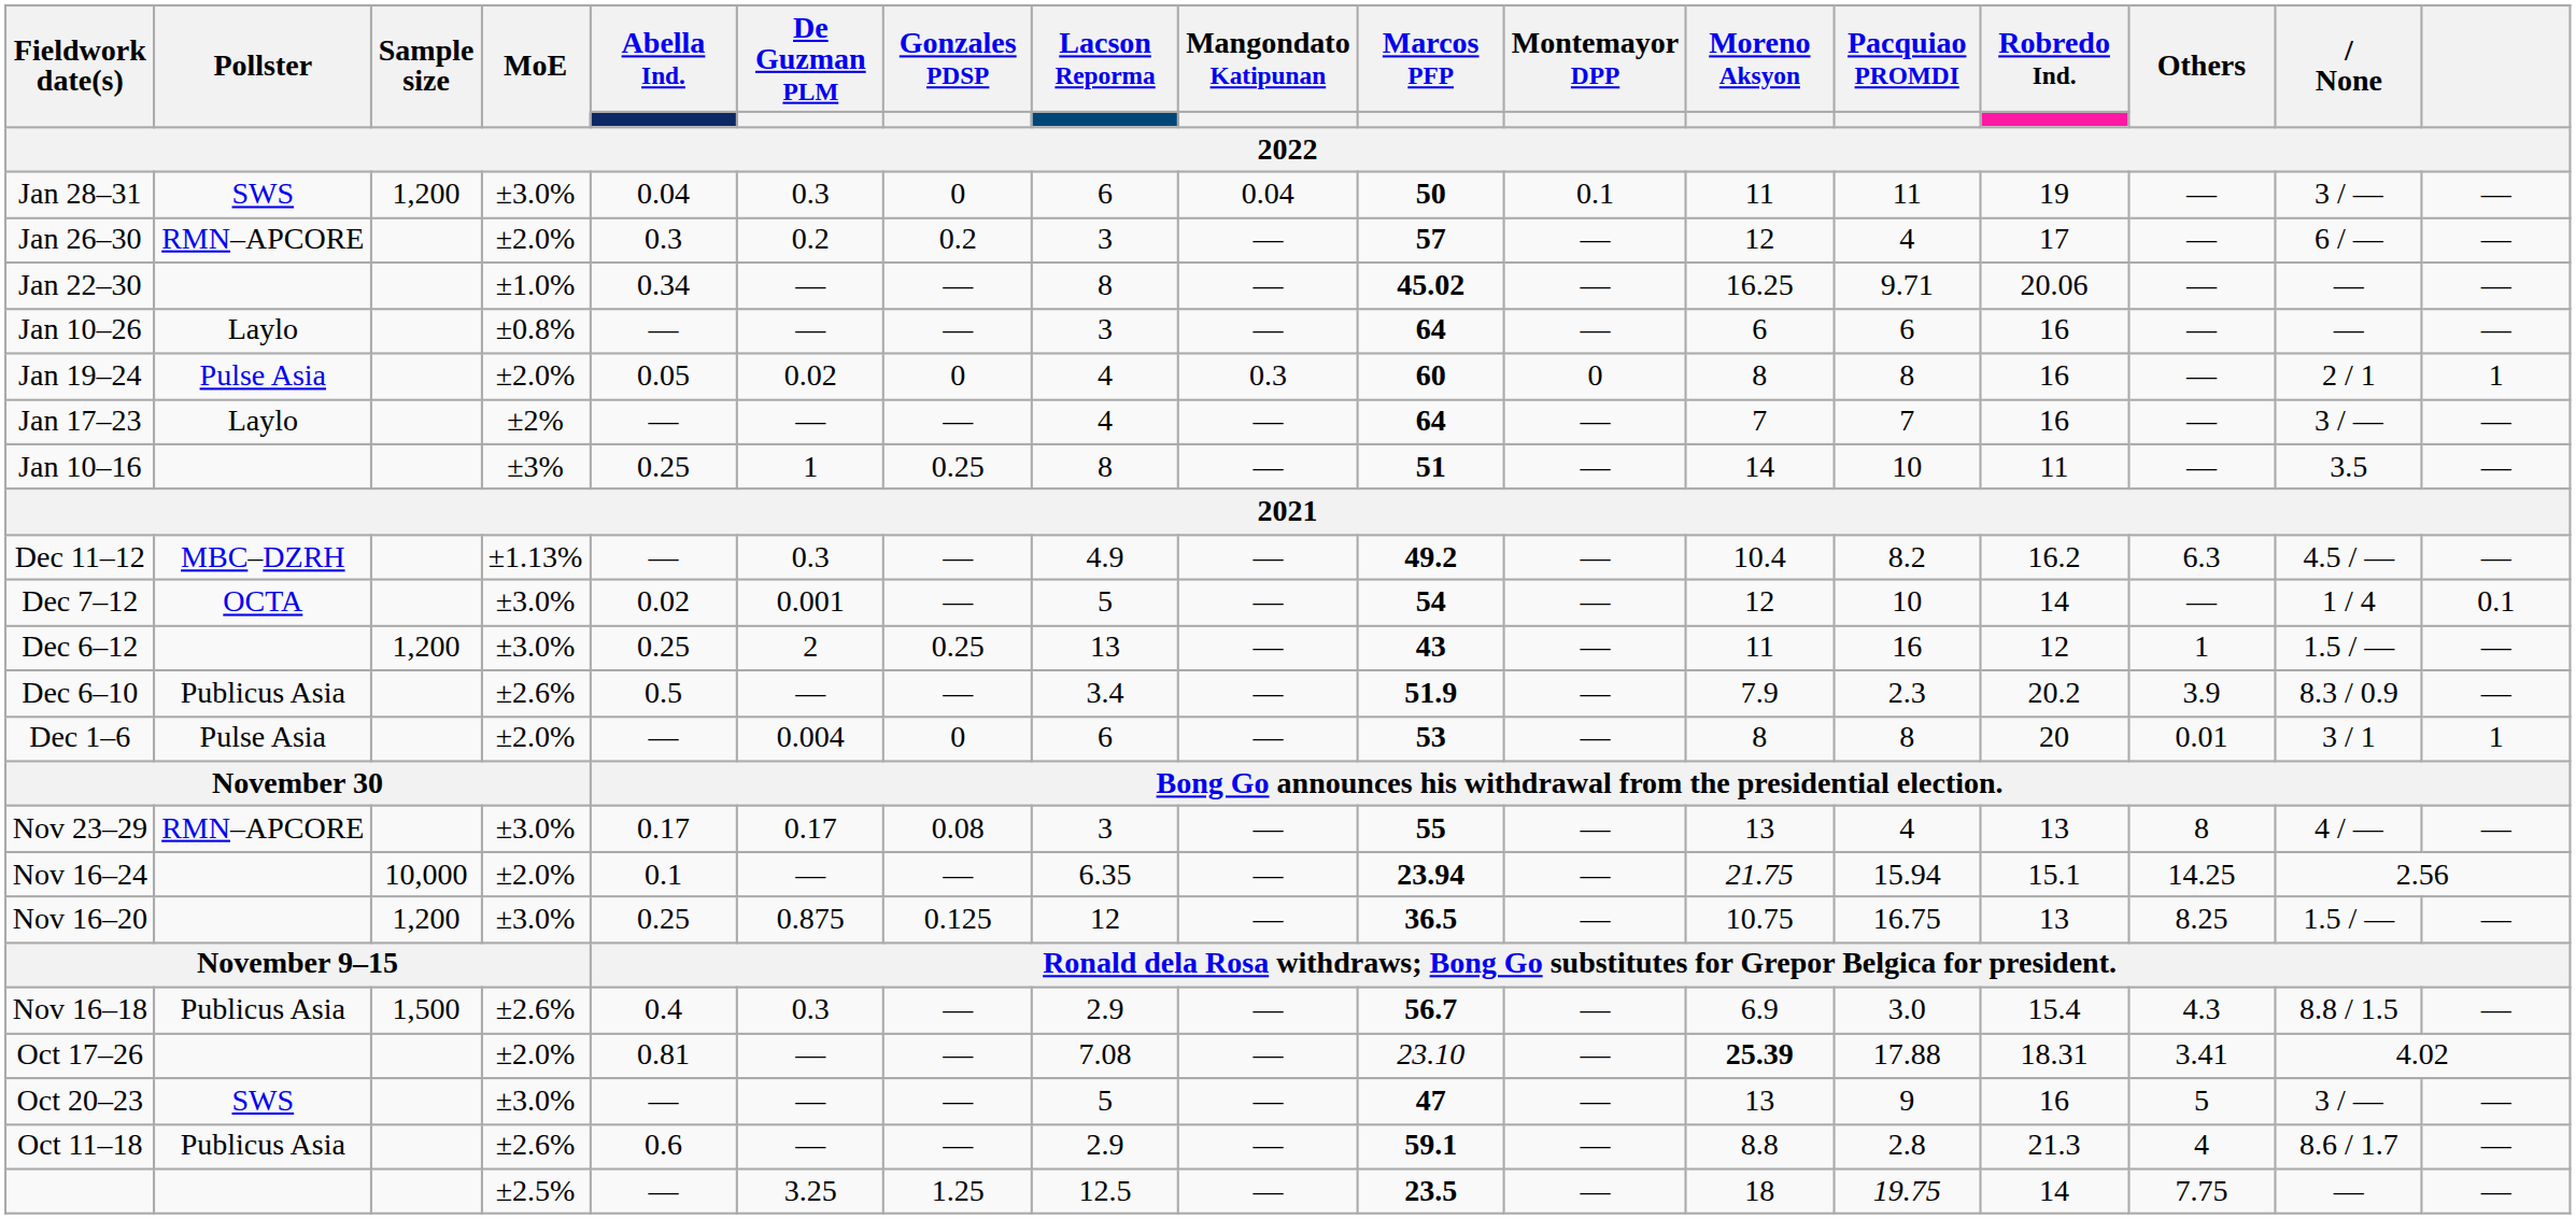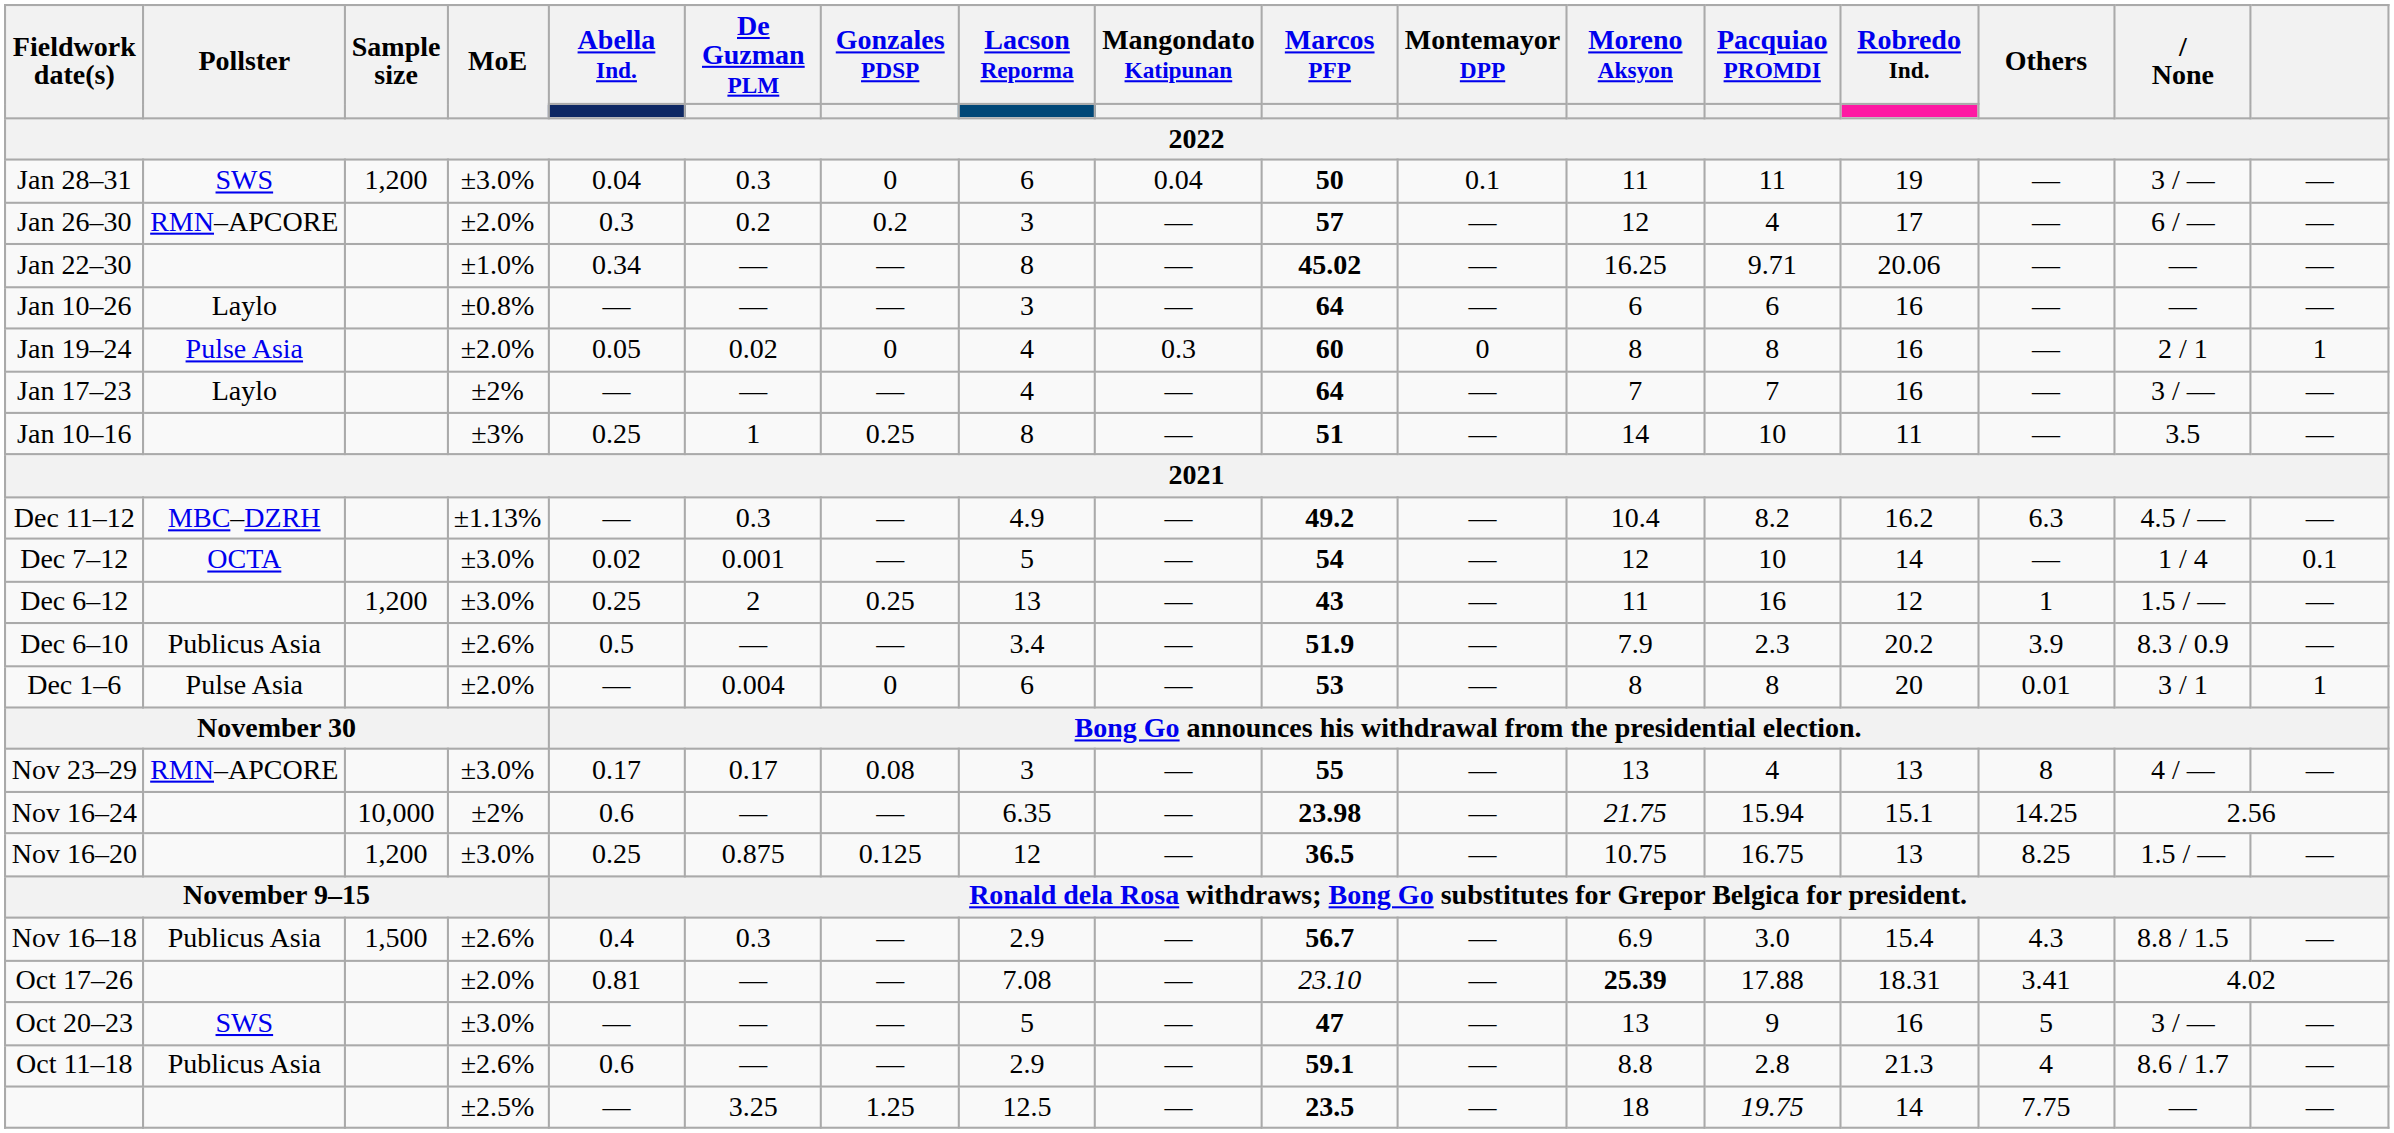Nov 16–24 | MoE: ±2.0% -> ±2%
Nov 16–24 | Abella Ind.: 0.1 -> 0.6
Nov 16–24 | Marcos PFP: 23.94 -> 23.98
